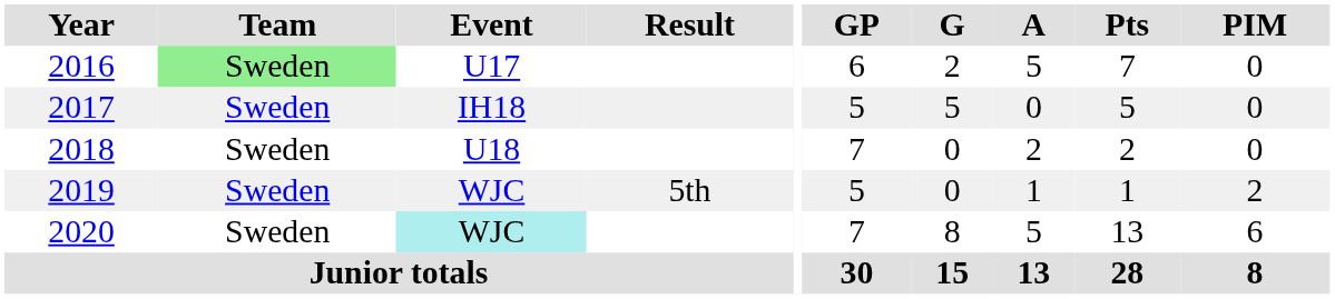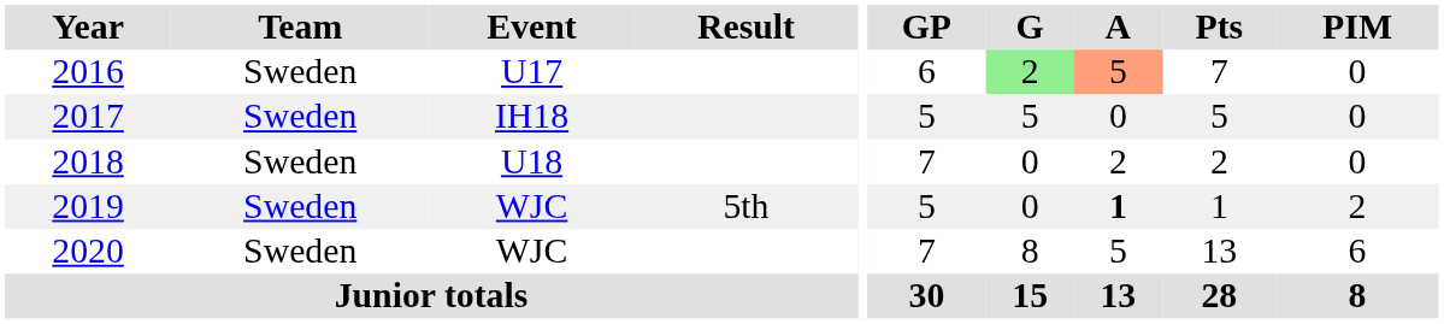2016 | Team: lightgreen background -> no background
2016 | G: no background -> lightgreen background
2016 | A: no background -> lightsalmon background
2019 | A: normal -> bold
2020 | Event: paleturquoise background -> no background
